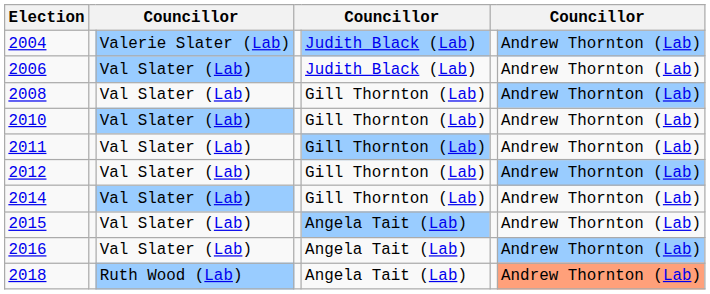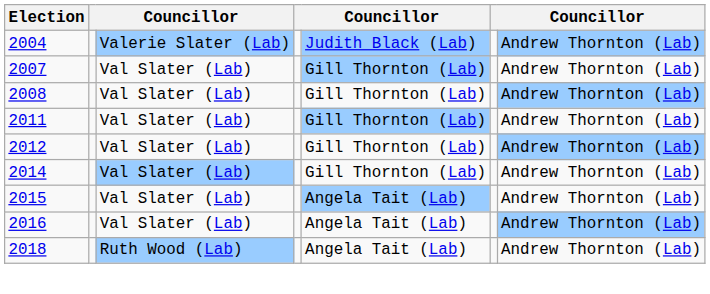- row: 2006 | Val Slater (Lab) | Judith Black (Lab) | Andrew Thornton (Lab)
+ row: 2007 | Val Slater (Lab) | Gill Thornton (Lab) | Andrew Thornton (Lab)
- row: 2010 | Val Slater (Lab) | Gill Thornton (Lab) | Andrew Thornton (Lab)
2018 | column 7: lightsalmon background -> no background
